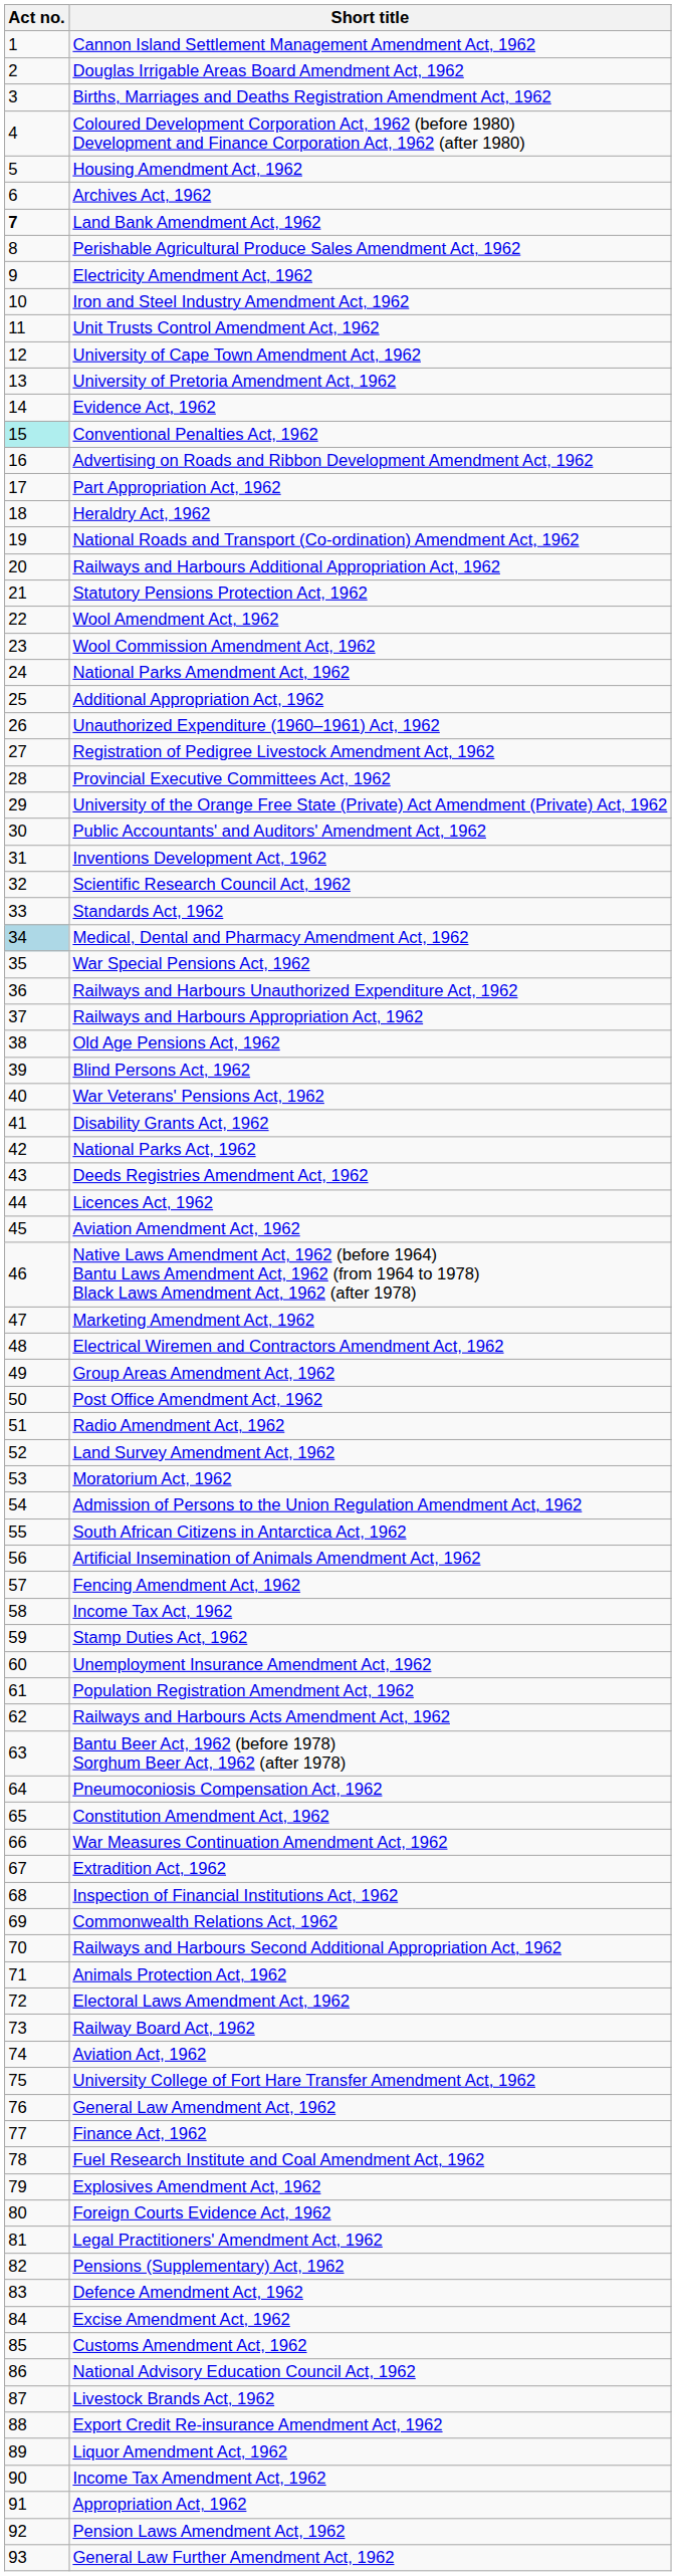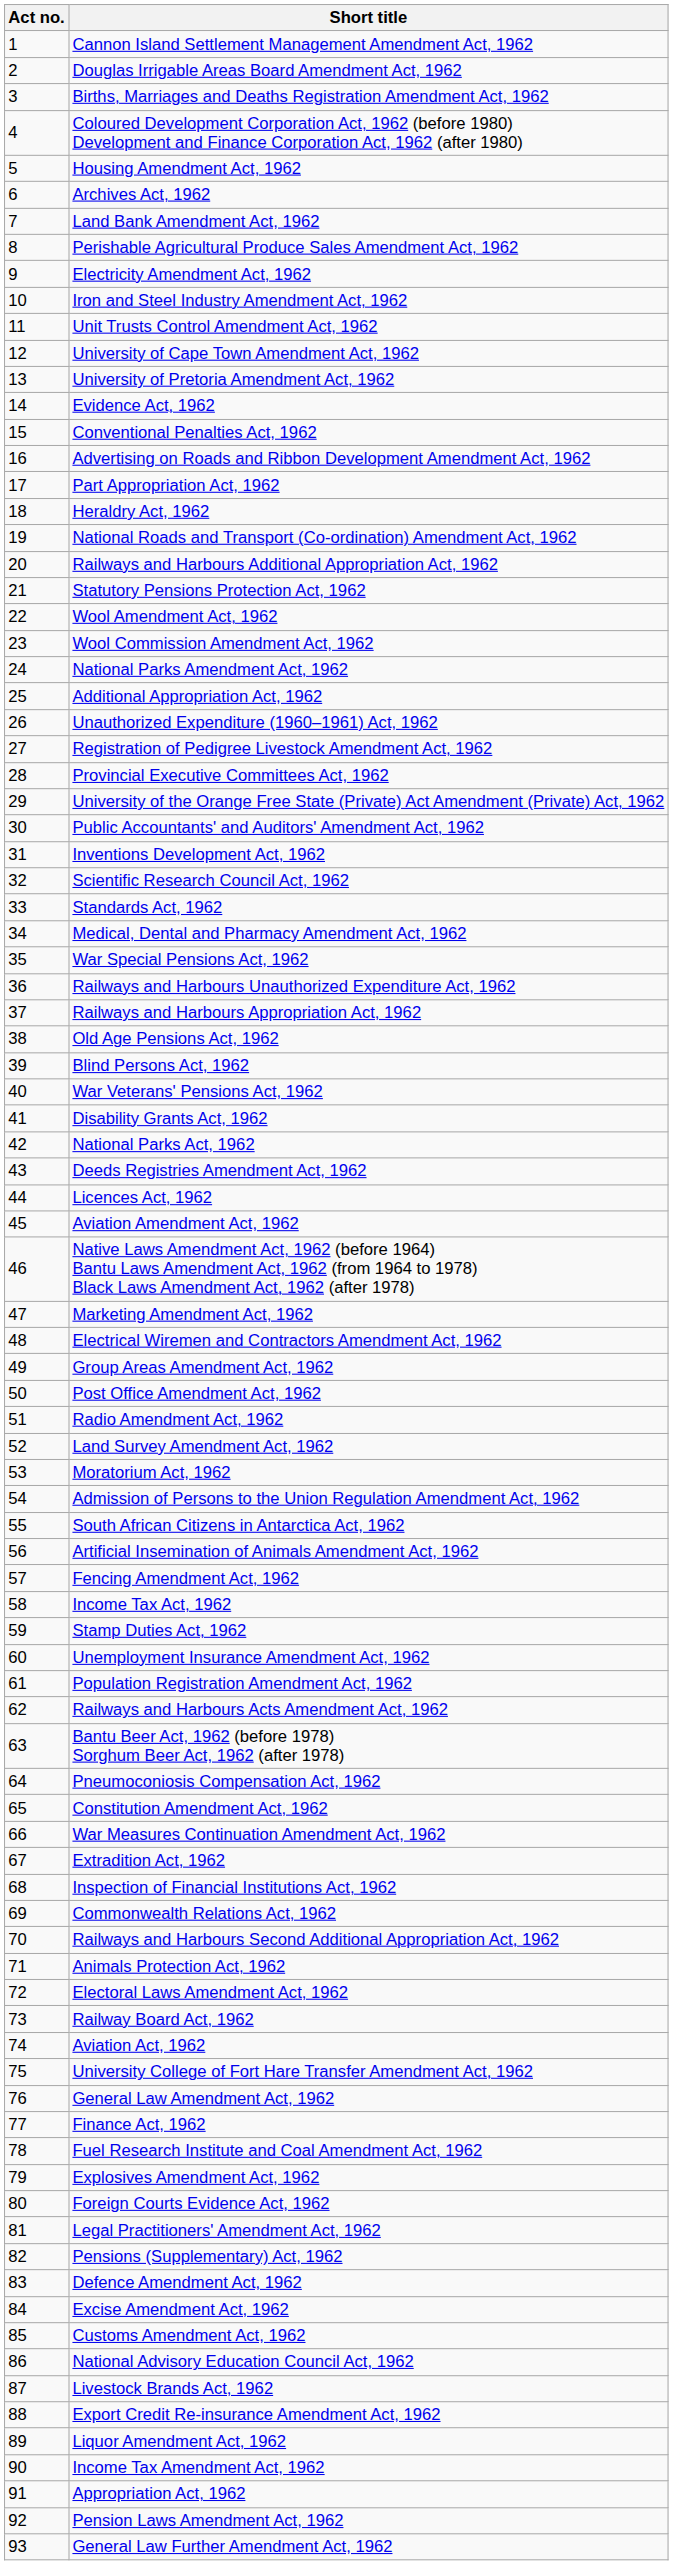Land Bank Amendment Act, 1962 | Act no.: bold -> normal
Conventional Penalties Act, 1962 | Act no.: paleturquoise background -> no background
Medical, Dental and Pharmacy Amendment Act, 1962 | Act no.: lightblue background -> no background
